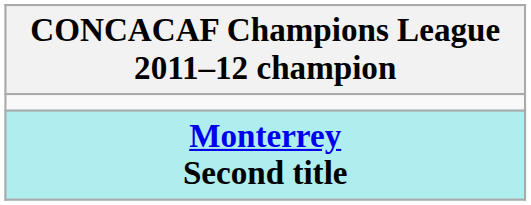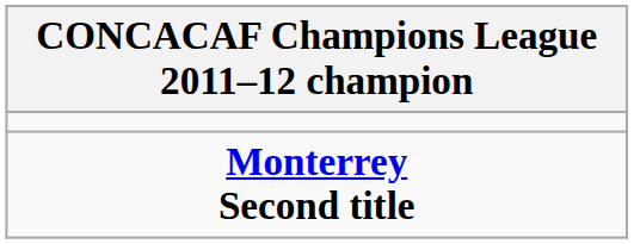row 3 | column 1: paleturquoise background -> no background
